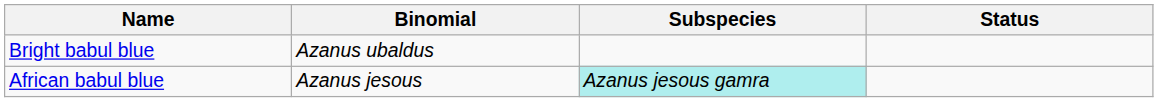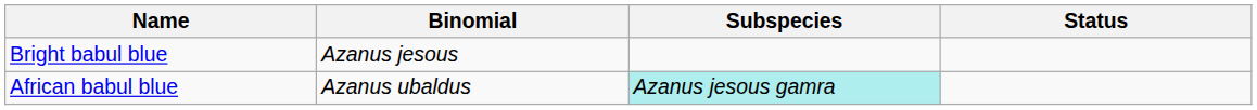Bright babul blue | Binomial: Azanus ubaldus -> Azanus jesous
African babul blue | Binomial: Azanus jesous -> Azanus ubaldus
